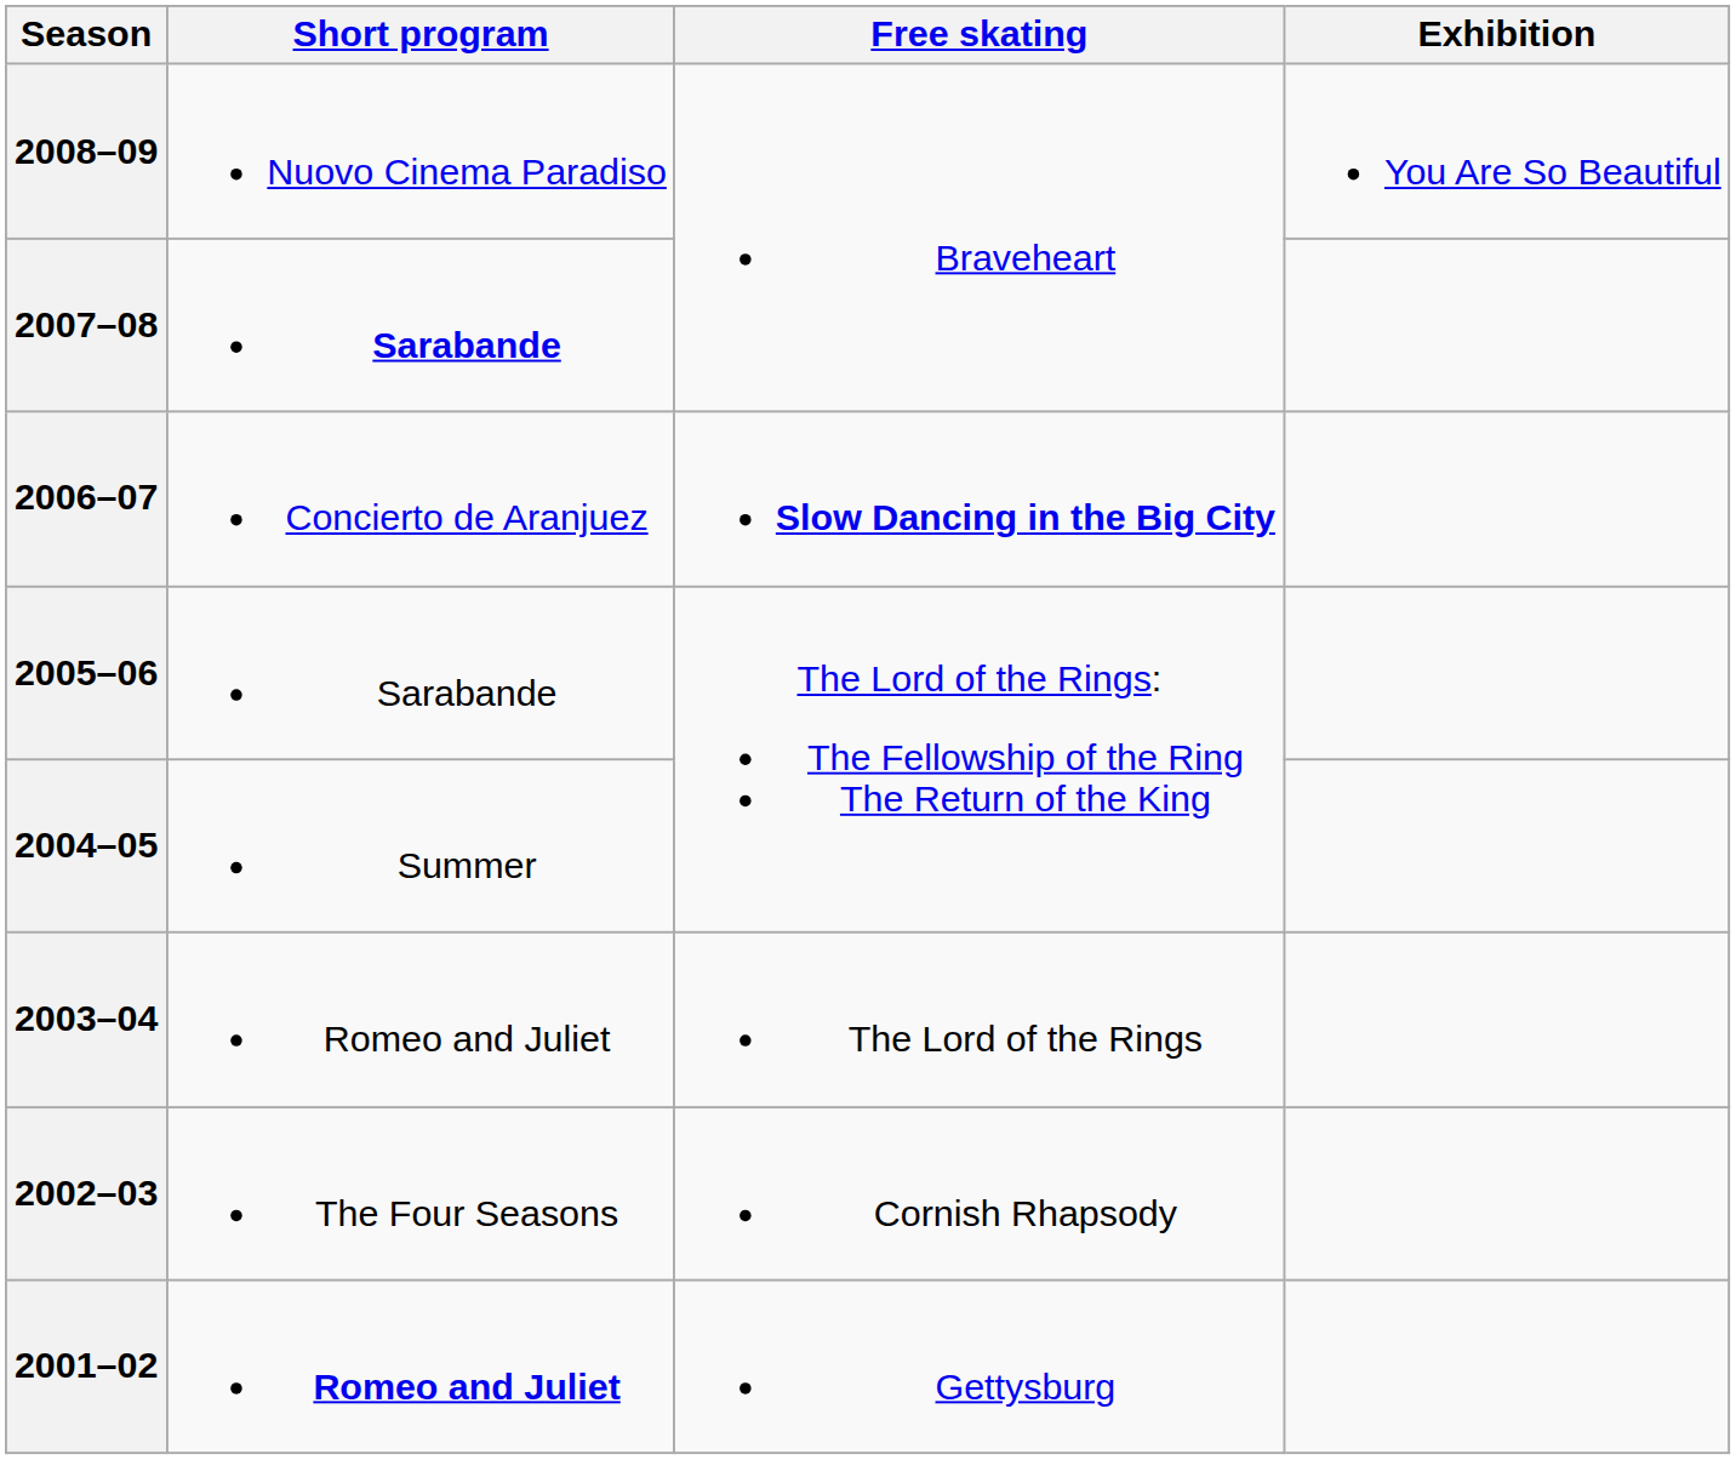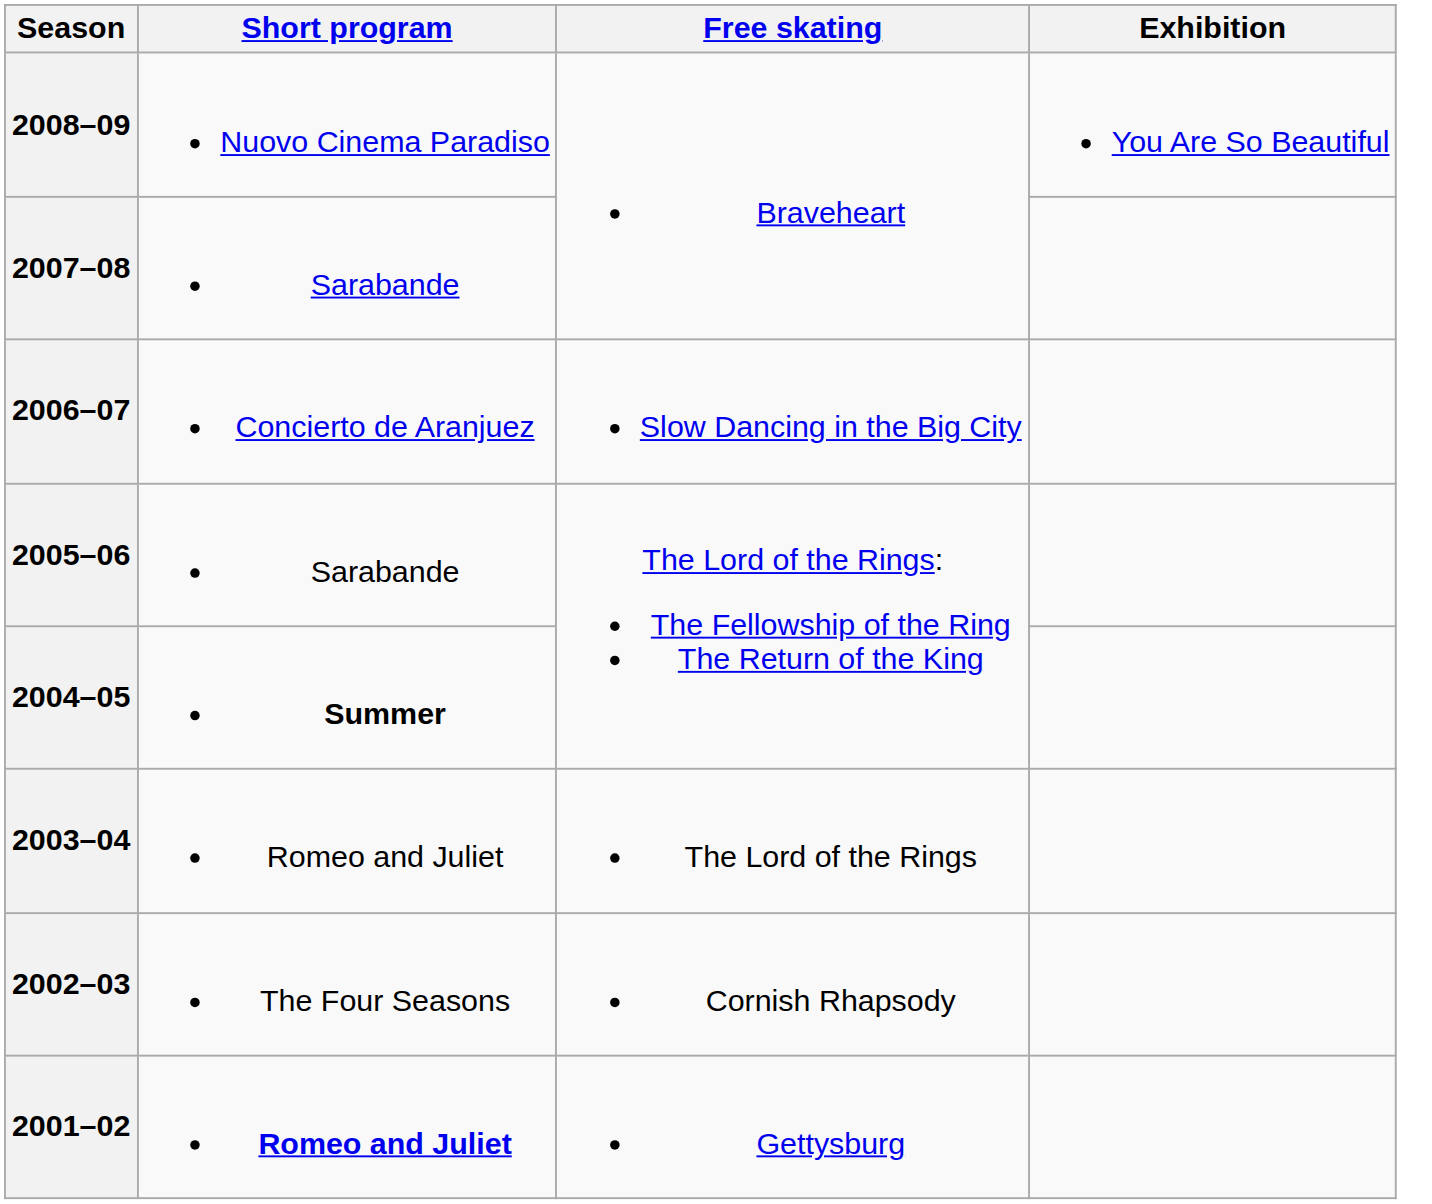2007–08 | Short program: bold -> normal
2006–07 | Free skating: bold -> normal
2004–05 | Short program: normal -> bold
